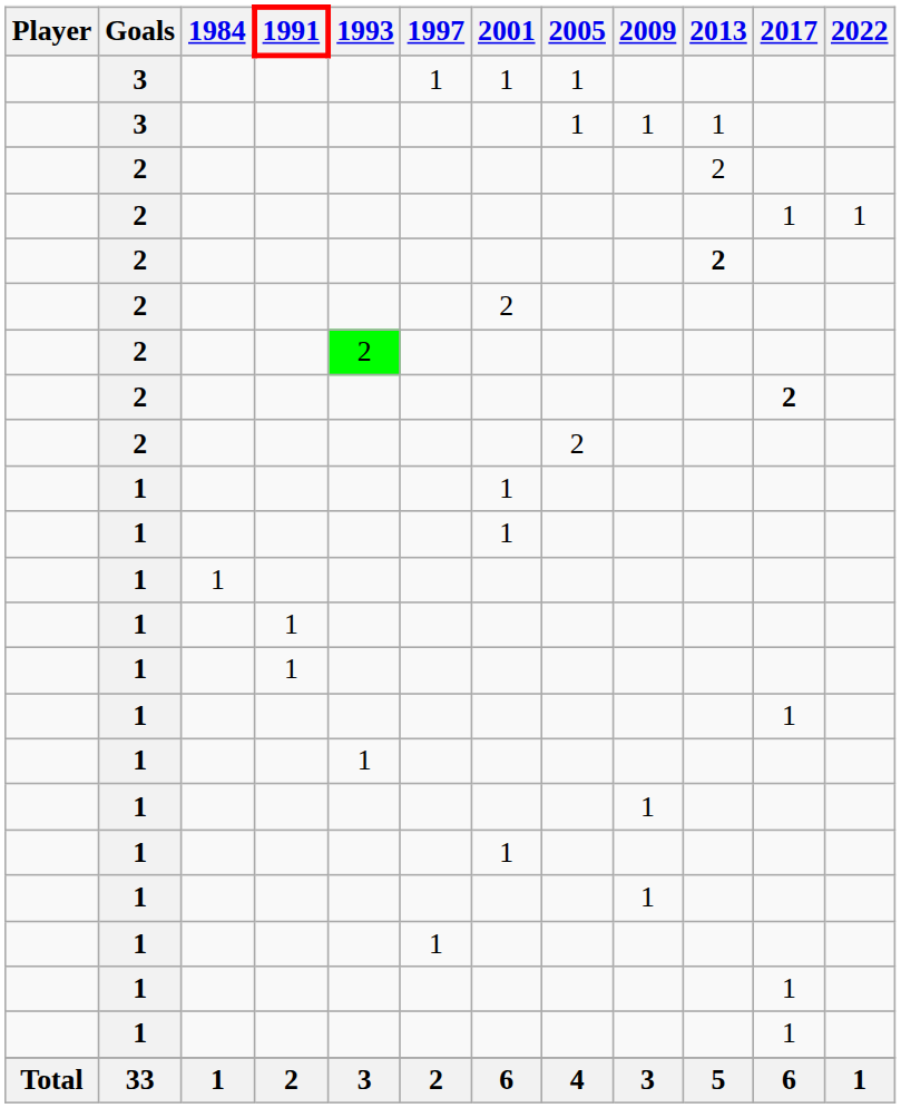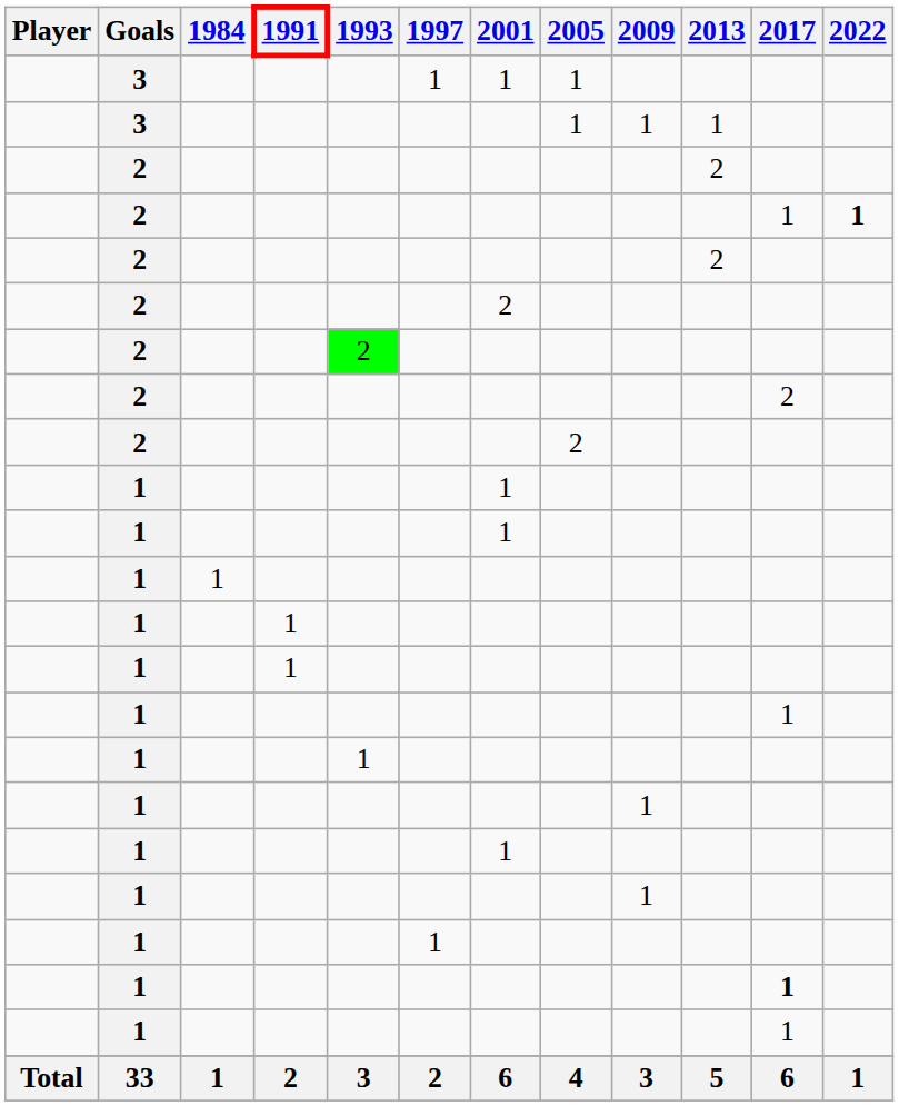row 5 | 2022: normal -> bold
row 6 | 2013: bold -> normal
row 9 | 2017: bold -> normal
row 22 | 2017: normal -> bold
